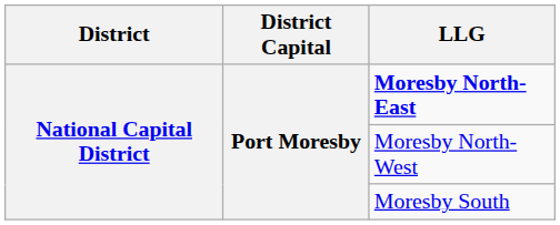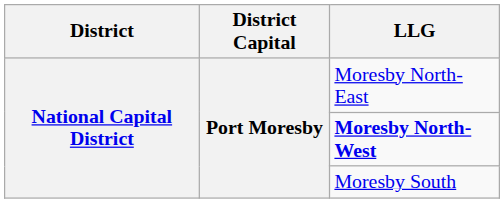Moresby North-East | LLG: bold -> normal
Moresby North-West | LLG: normal -> bold
